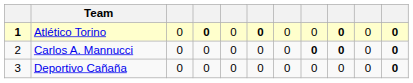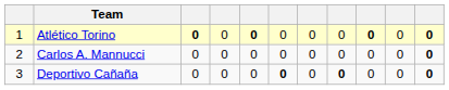Atlético Torino | column 1: bold -> normal
Atlético Torino | column 3: normal -> bold
Atlético Torino | column 4: bold -> normal
Atlético Torino | column 5: normal -> bold
Atlético Torino | column 6: bold -> normal
Carlos A. Mannucci | column 8: bold -> normal
Carlos A. Mannucci | column 9: bold -> normal
Deportivo Cañaña | column 6: normal -> bold
Deportivo Cañaña | column 8: normal -> bold
